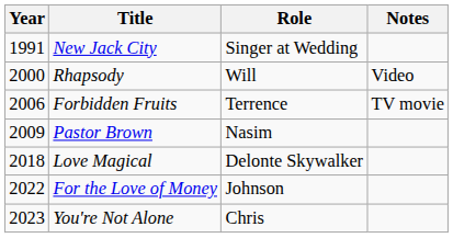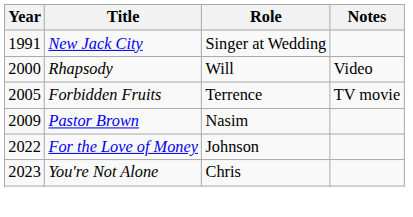Forbidden Fruits | Year: 2006 -> 2005
- row: 2018 | Love Magical | Delonte Skywalker
